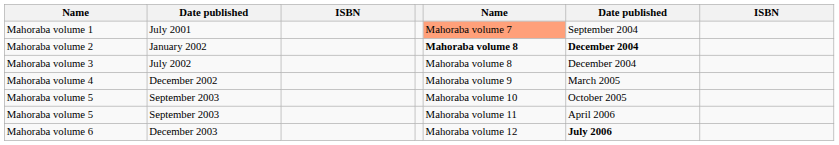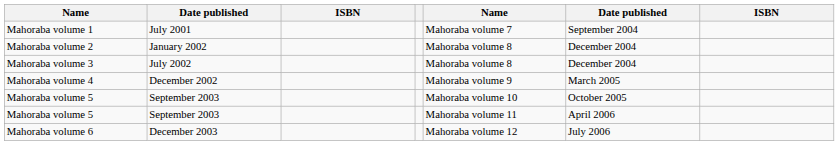Mahoraba volume 1 | column 5: lightsalmon background -> no background
Mahoraba volume 2 | column 5: bold -> normal
Mahoraba volume 2 | column 6: bold -> normal
Mahoraba volume 6 | column 6: bold -> normal
